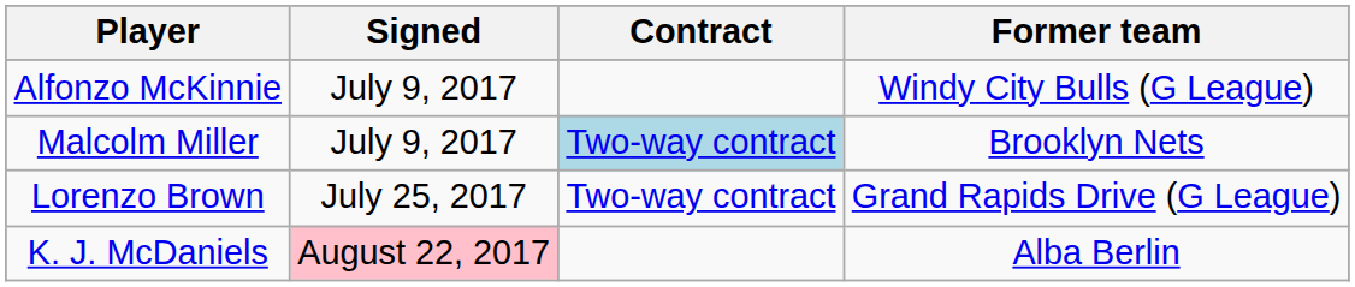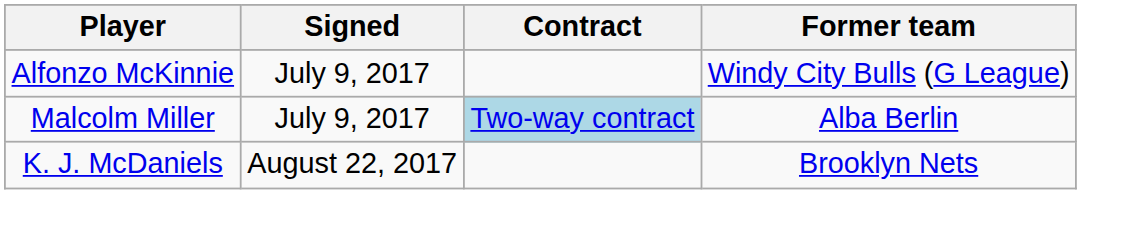Malcolm Miller | Former team: Brooklyn Nets -> Alba Berlin
- row: Lorenzo Brown | July 25, 2017 | Two-way contract | Grand Rapids Drive (G League)
K. J. McDaniels | Signed: pink background -> no background
K. J. McDaniels | Former team: Alba Berlin -> Brooklyn Nets
